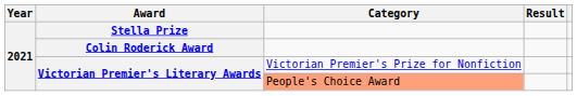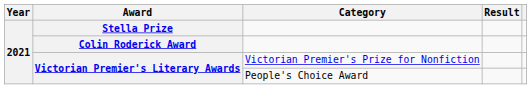Victorian Premier's Literary Awards / People's Choice Award | Category: lightsalmon background -> no background
